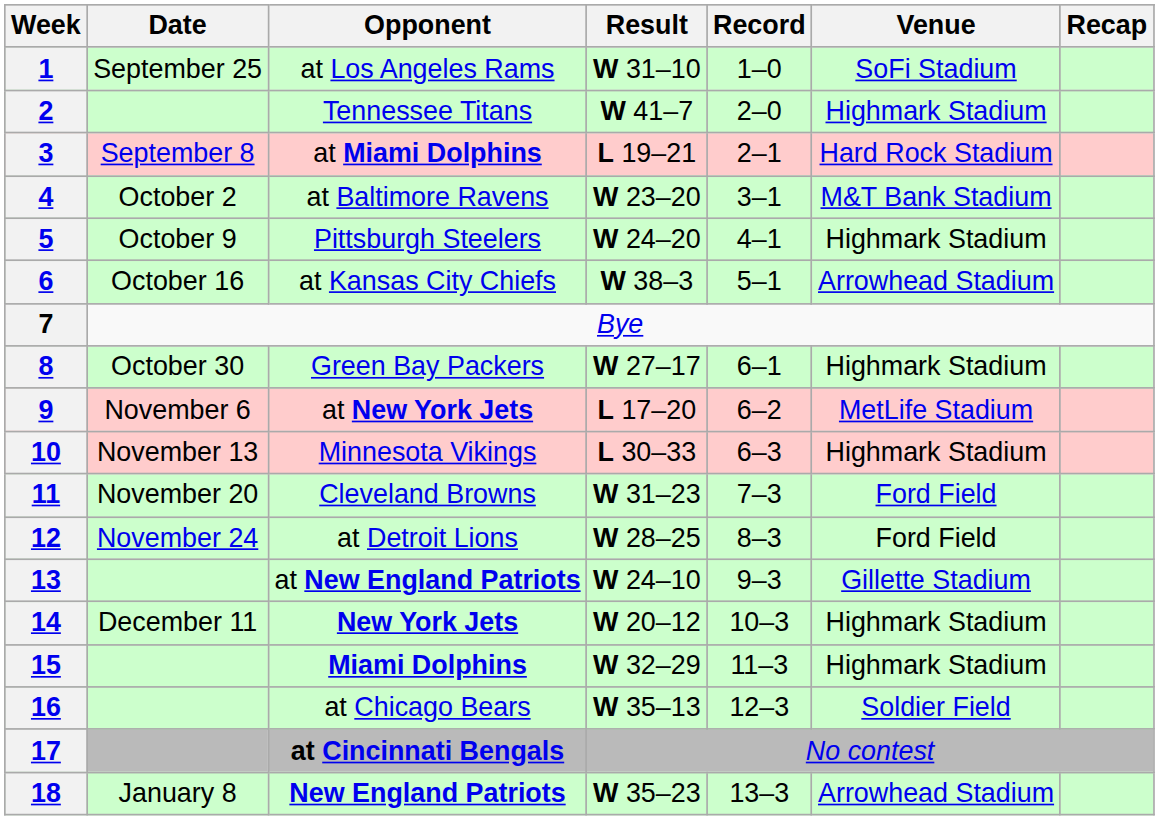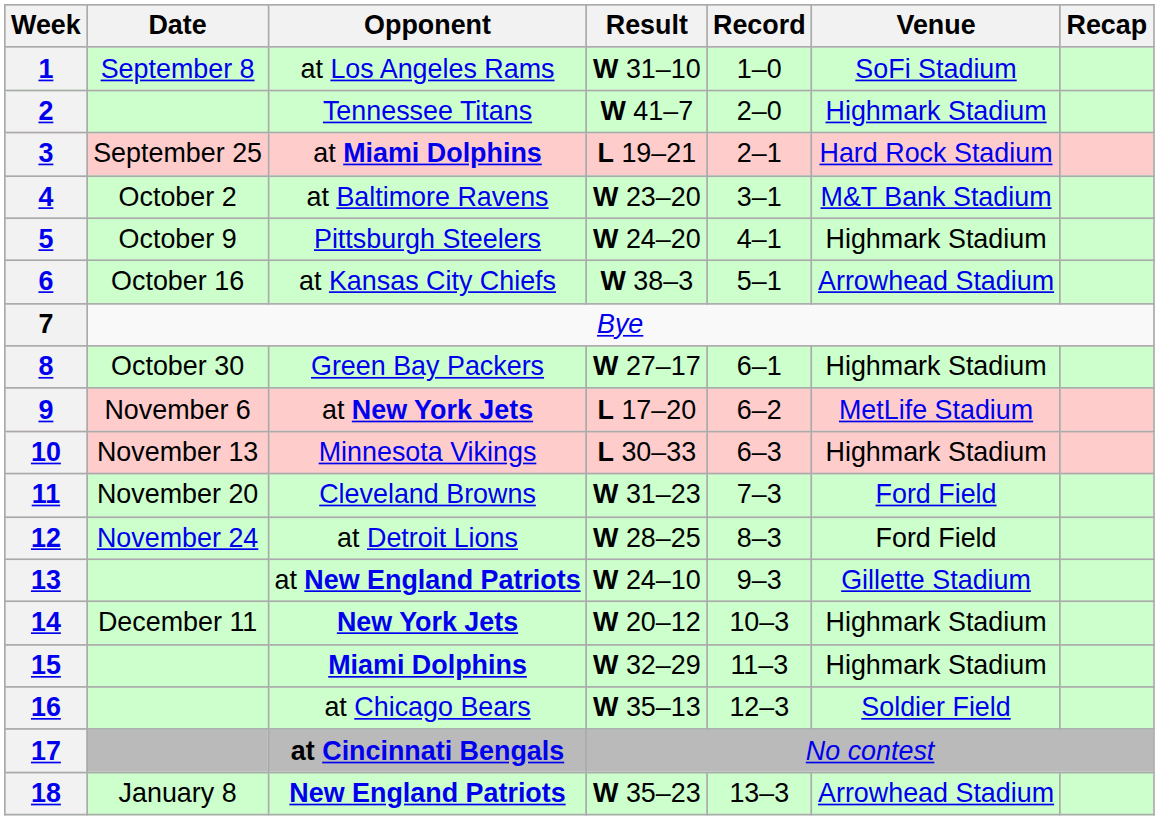1 | Date: September 25 -> September 8
3 | Date: September 8 -> September 25
